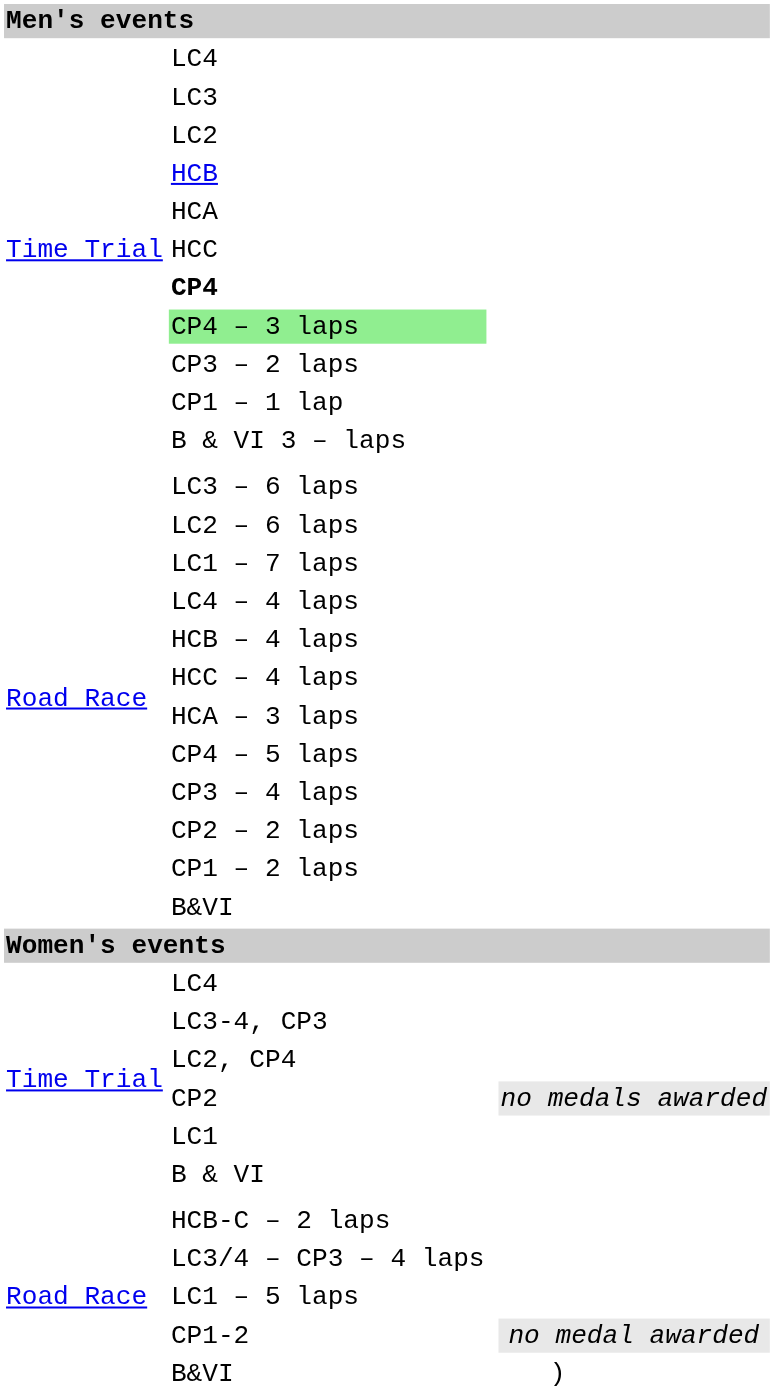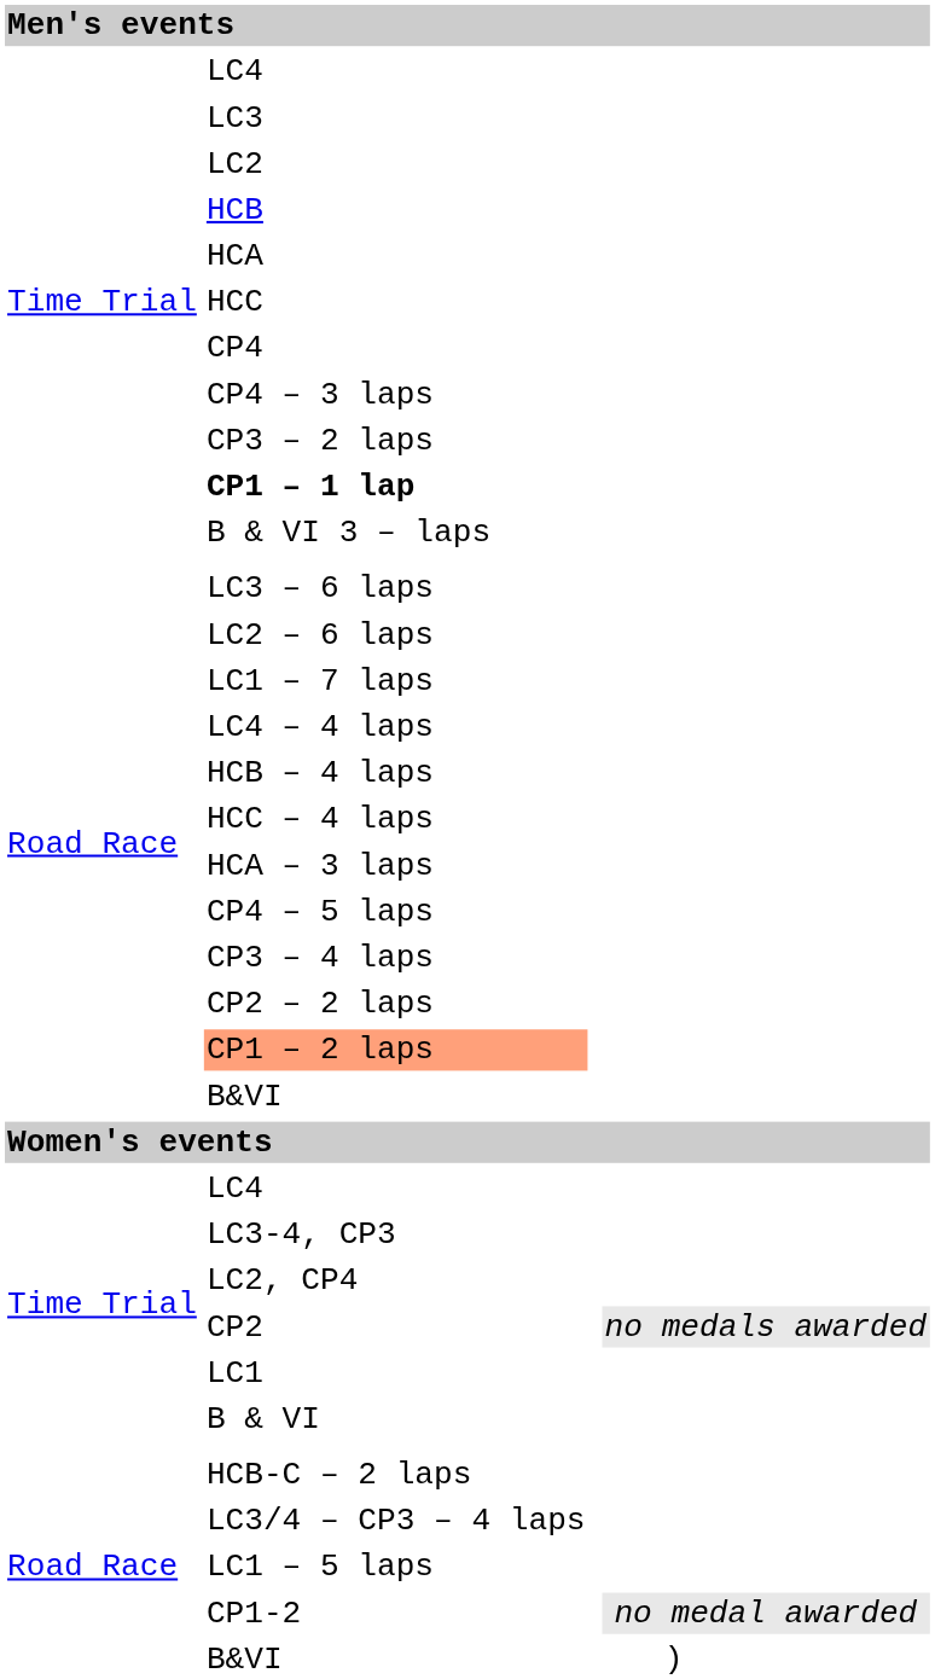CP4 | column 2: bold -> normal
CP4 – 3 laps | column 2: lightgreen background -> no background
CP1 – 1 lap | column 2: normal -> bold
CP1 – 2 laps | column 2: no background -> lightsalmon background
